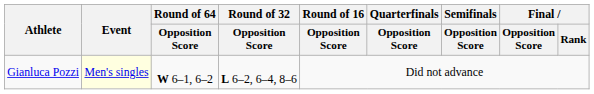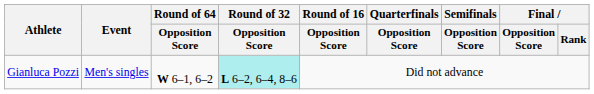Gianluca Pozzi | Event: lightyellow background -> no background
Gianluca Pozzi | Round of 32 / Opposition Score: no background -> paleturquoise background
